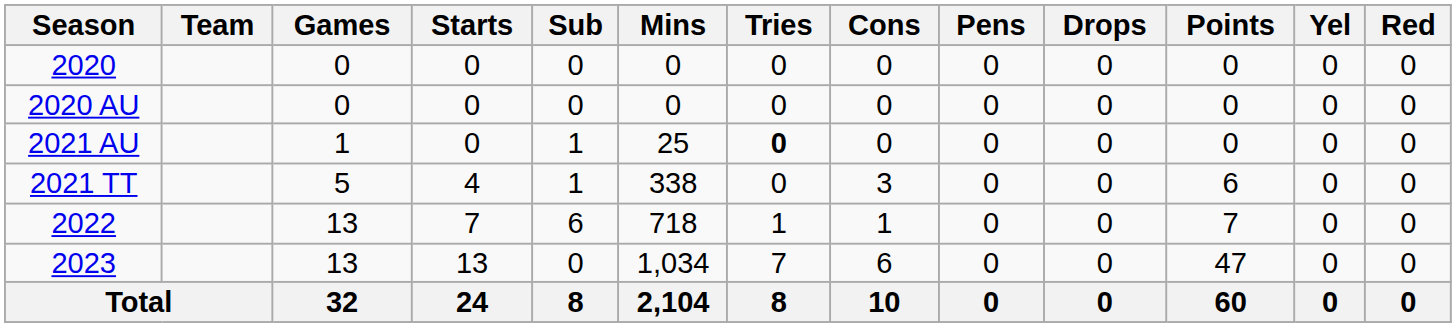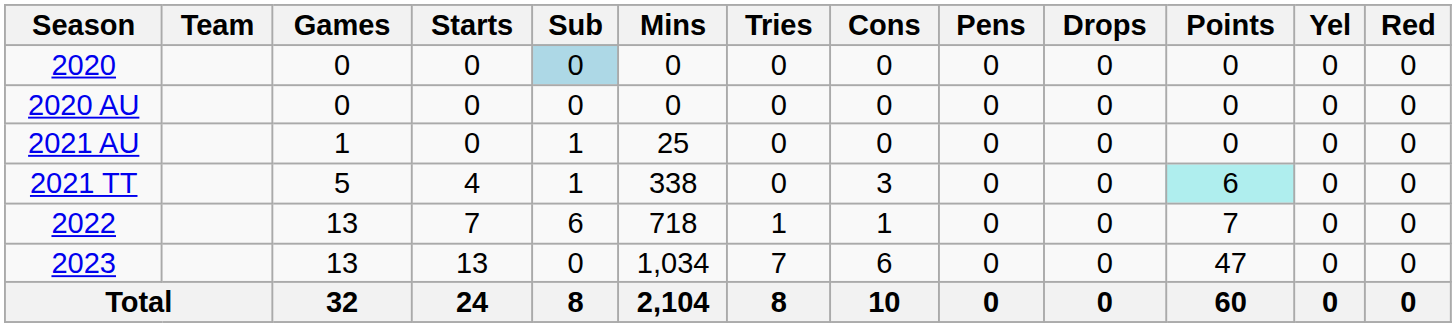2020 | Sub: no background -> lightblue background
2021 AU | Tries: bold -> normal
2021 TT | Points: no background -> paleturquoise background
